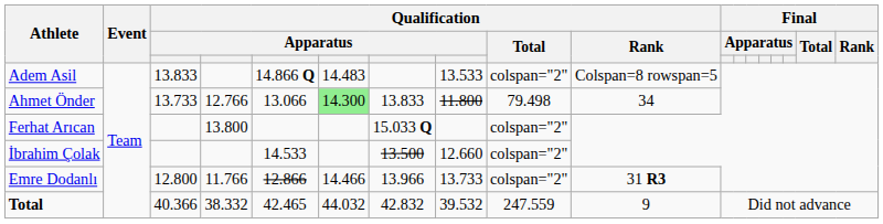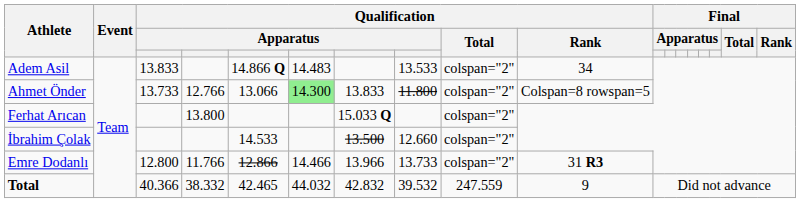Adem Asil | Qualification / Rank: Colspan=8 rowspan=5 -> 34
Ahmet Önder | Qualification / Total: 79.498 -> colspan="2"
Ahmet Önder | Qualification / Rank: 34 -> Colspan=8 rowspan=5
